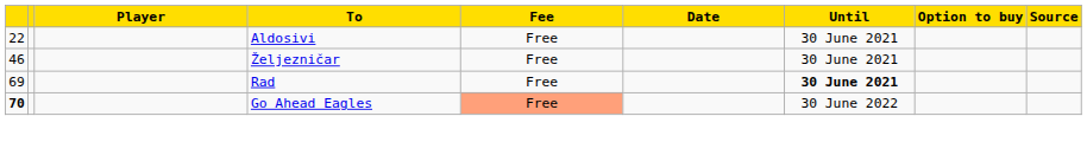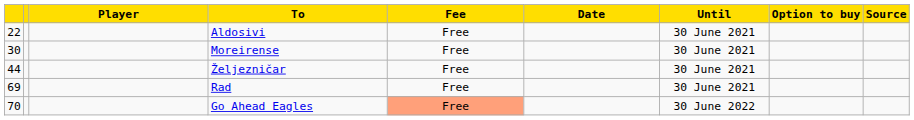+ row: 30 | Moreirense | Free | 30 June 2021
Željezničar | column 1: 46 -> 44
Rad | Until: bold -> normal
Go Ahead Eagles | column 1: bold -> normal
